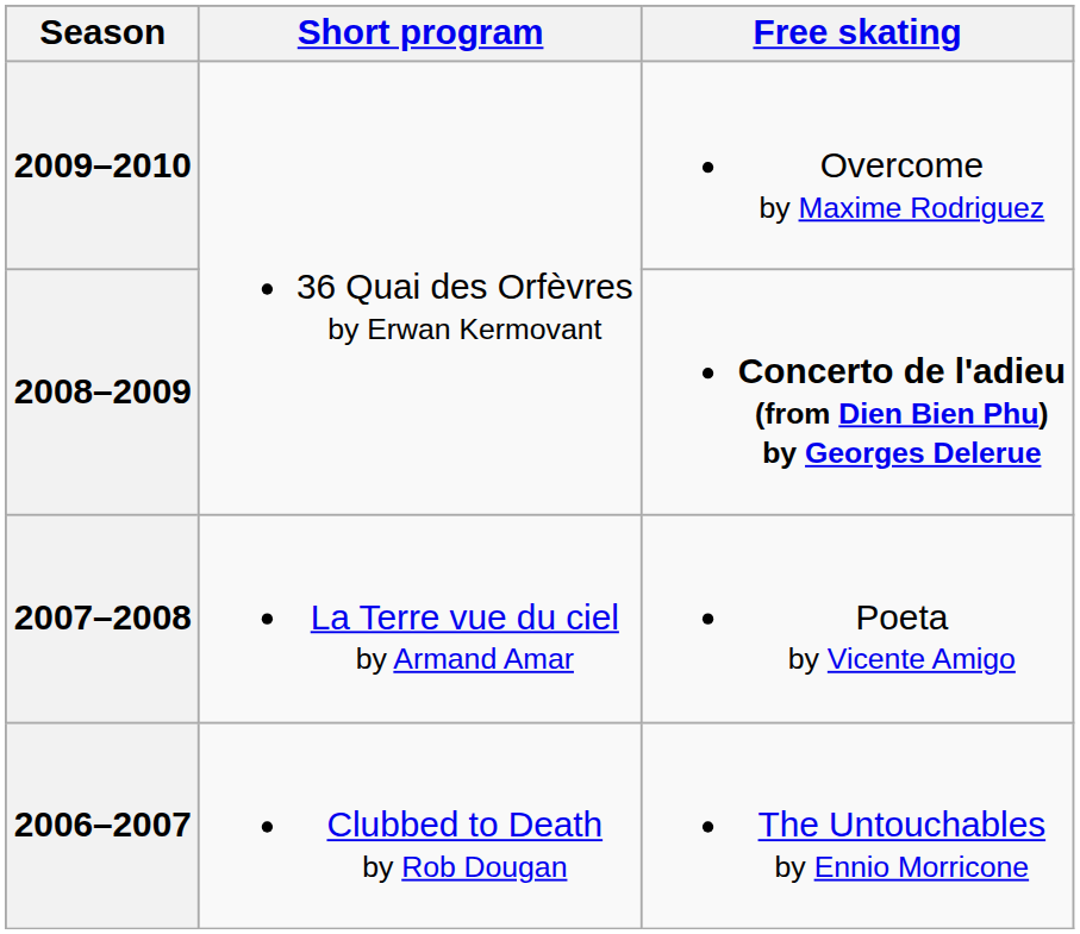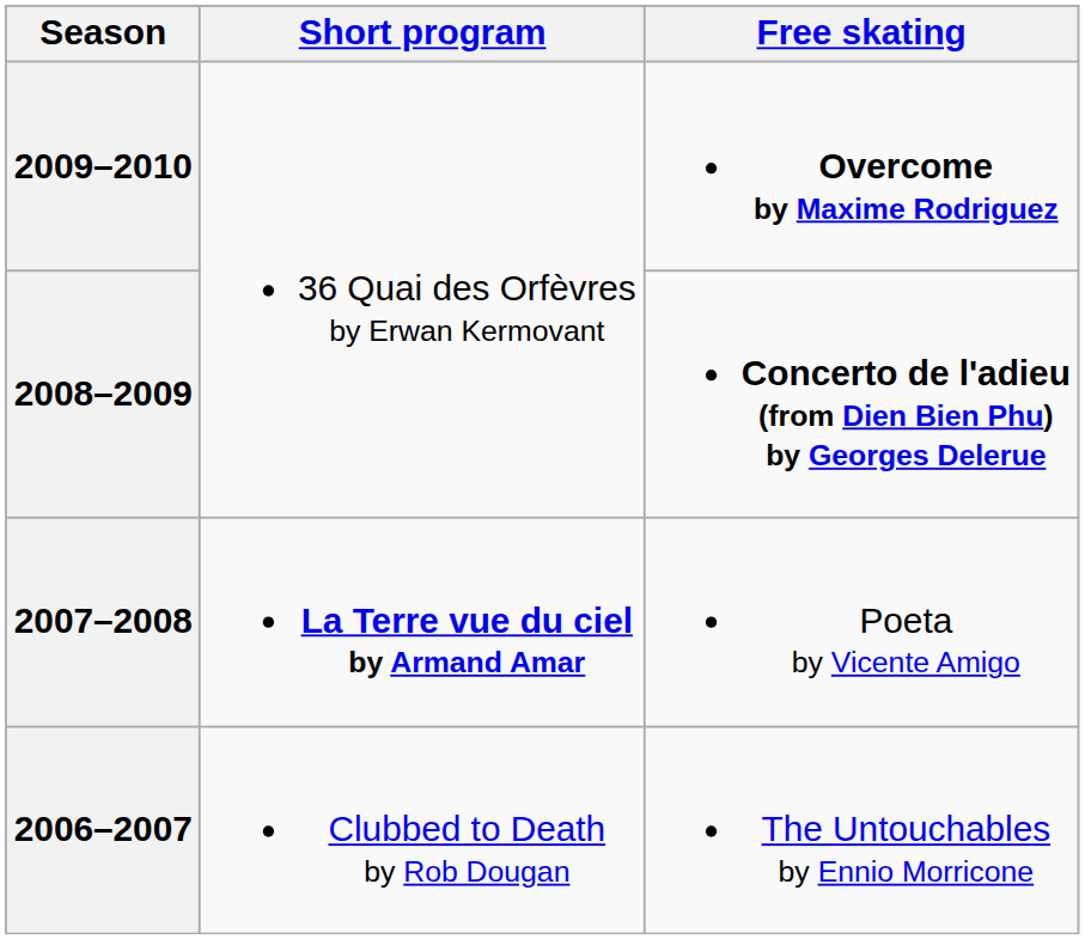2009–2010 | Free skating: normal -> bold
2007–2008 | Short program: normal -> bold
